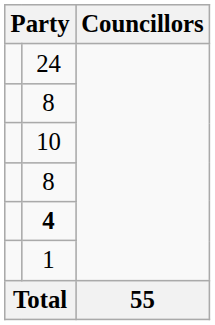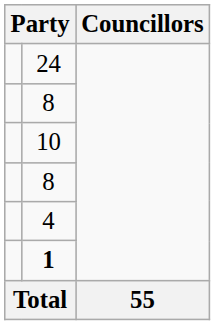4 | column 2: bold -> normal
1 | column 2: normal -> bold
